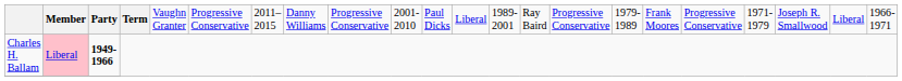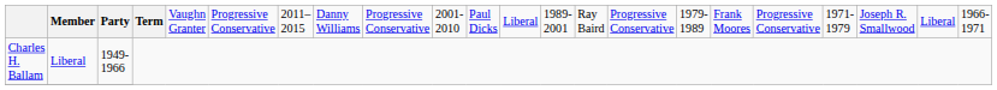Charles H. Ballam | column 2: pink background -> no background
Charles H. Ballam | column 3: bold -> normal
